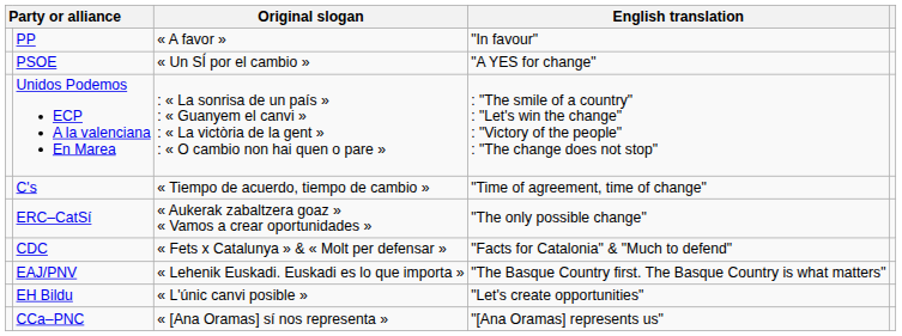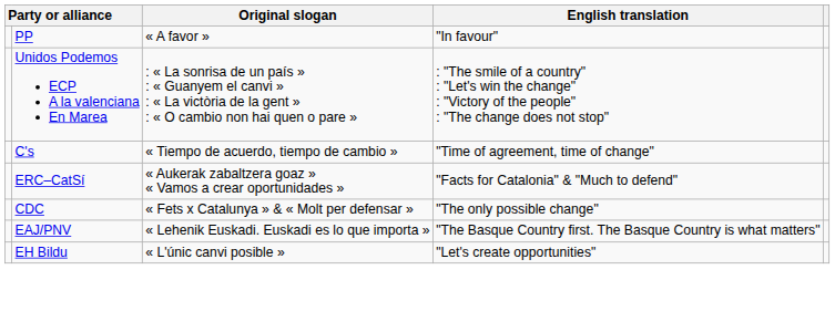- row: PSOE | « Un SÍ por el cambio » | "A YES for change"
ERC–CatSí | English translation: "The only possible change" -> "Facts for Catalonia" & "Much to defend"
CDC | English translation: "Facts for Catalonia" & "Much to defend" -> "The only possible change"
- row: CCa–PNC | « [Ana Oramas] sí nos representa » | "[Ana Oramas] represents us"
